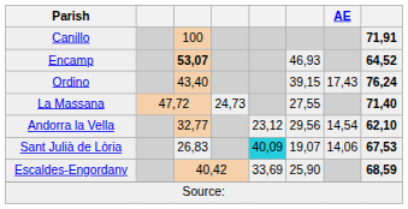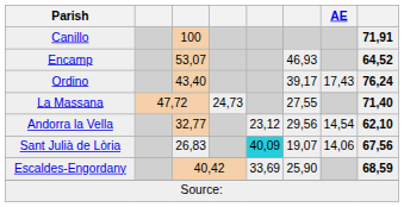Encamp | column 3: bold -> normal
Ordino | column 6: 39,15 -> 39,17
Sant Julià de Lòria | column 8: 67,53 -> 67,56
